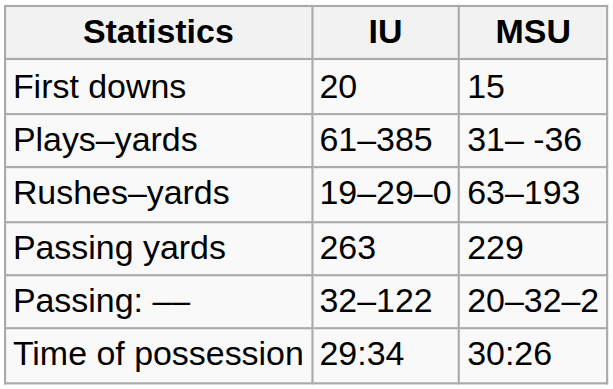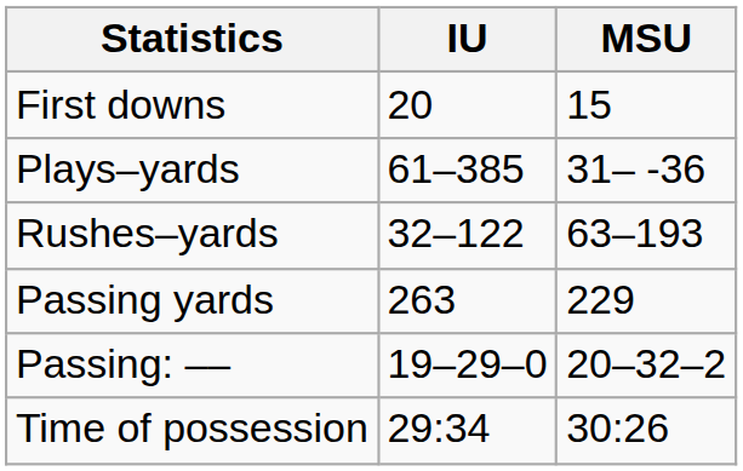Rushes–yards | IU: 19–29–0 -> 32–122
Passing: –– | IU: 32–122 -> 19–29–0
